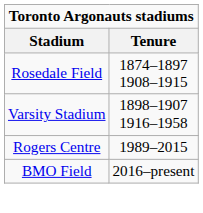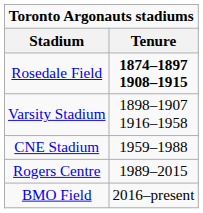Rosedale Field | Tenure: normal -> bold
+ row: CNE Stadium | 1959–1988
